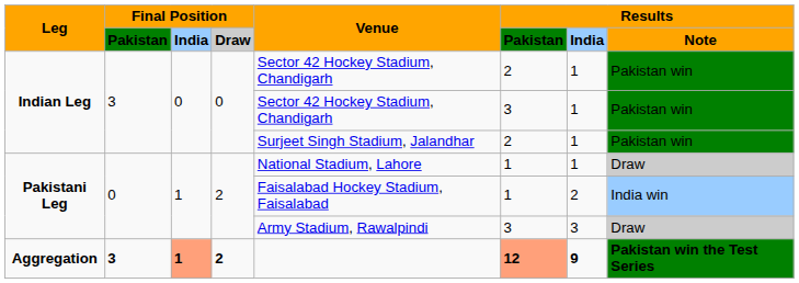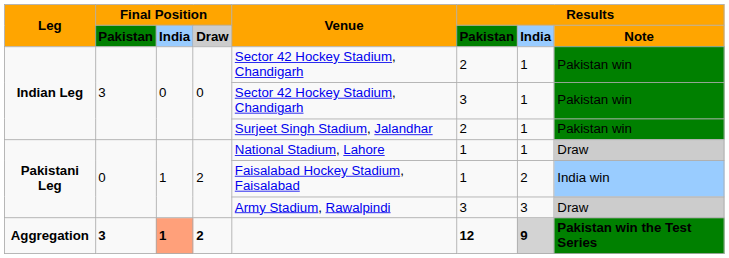Aggregation | Results / Pakistan: lightsalmon background -> no background
Aggregation | Results / India: no background -> lightgrey background
